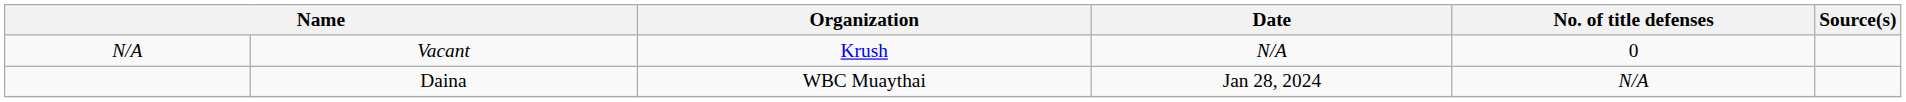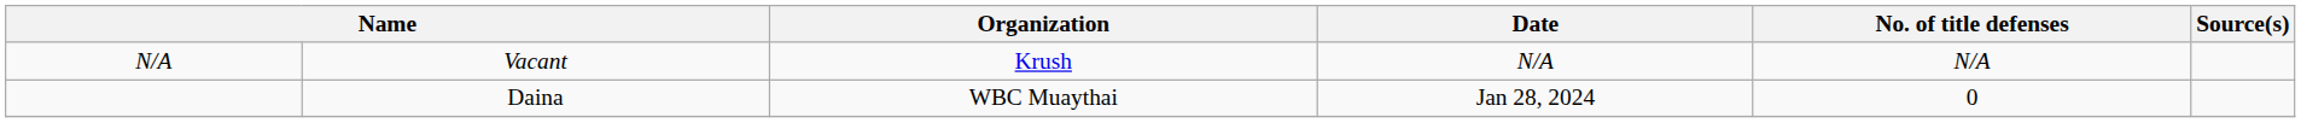row 2 | No. of title defenses: 0 -> N/A
row 3 | No. of title defenses: N/A -> 0
